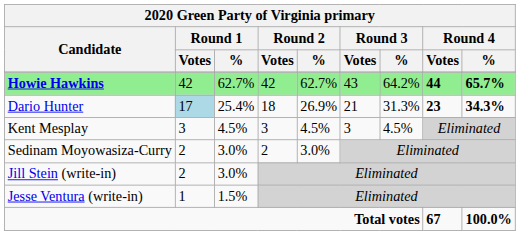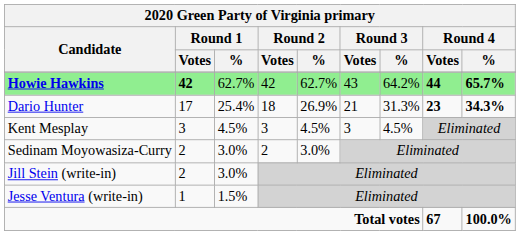Howie Hawkins | Round 1 / Votes: normal -> bold
Dario Hunter | Round 1 / Votes: lightblue background -> no background
